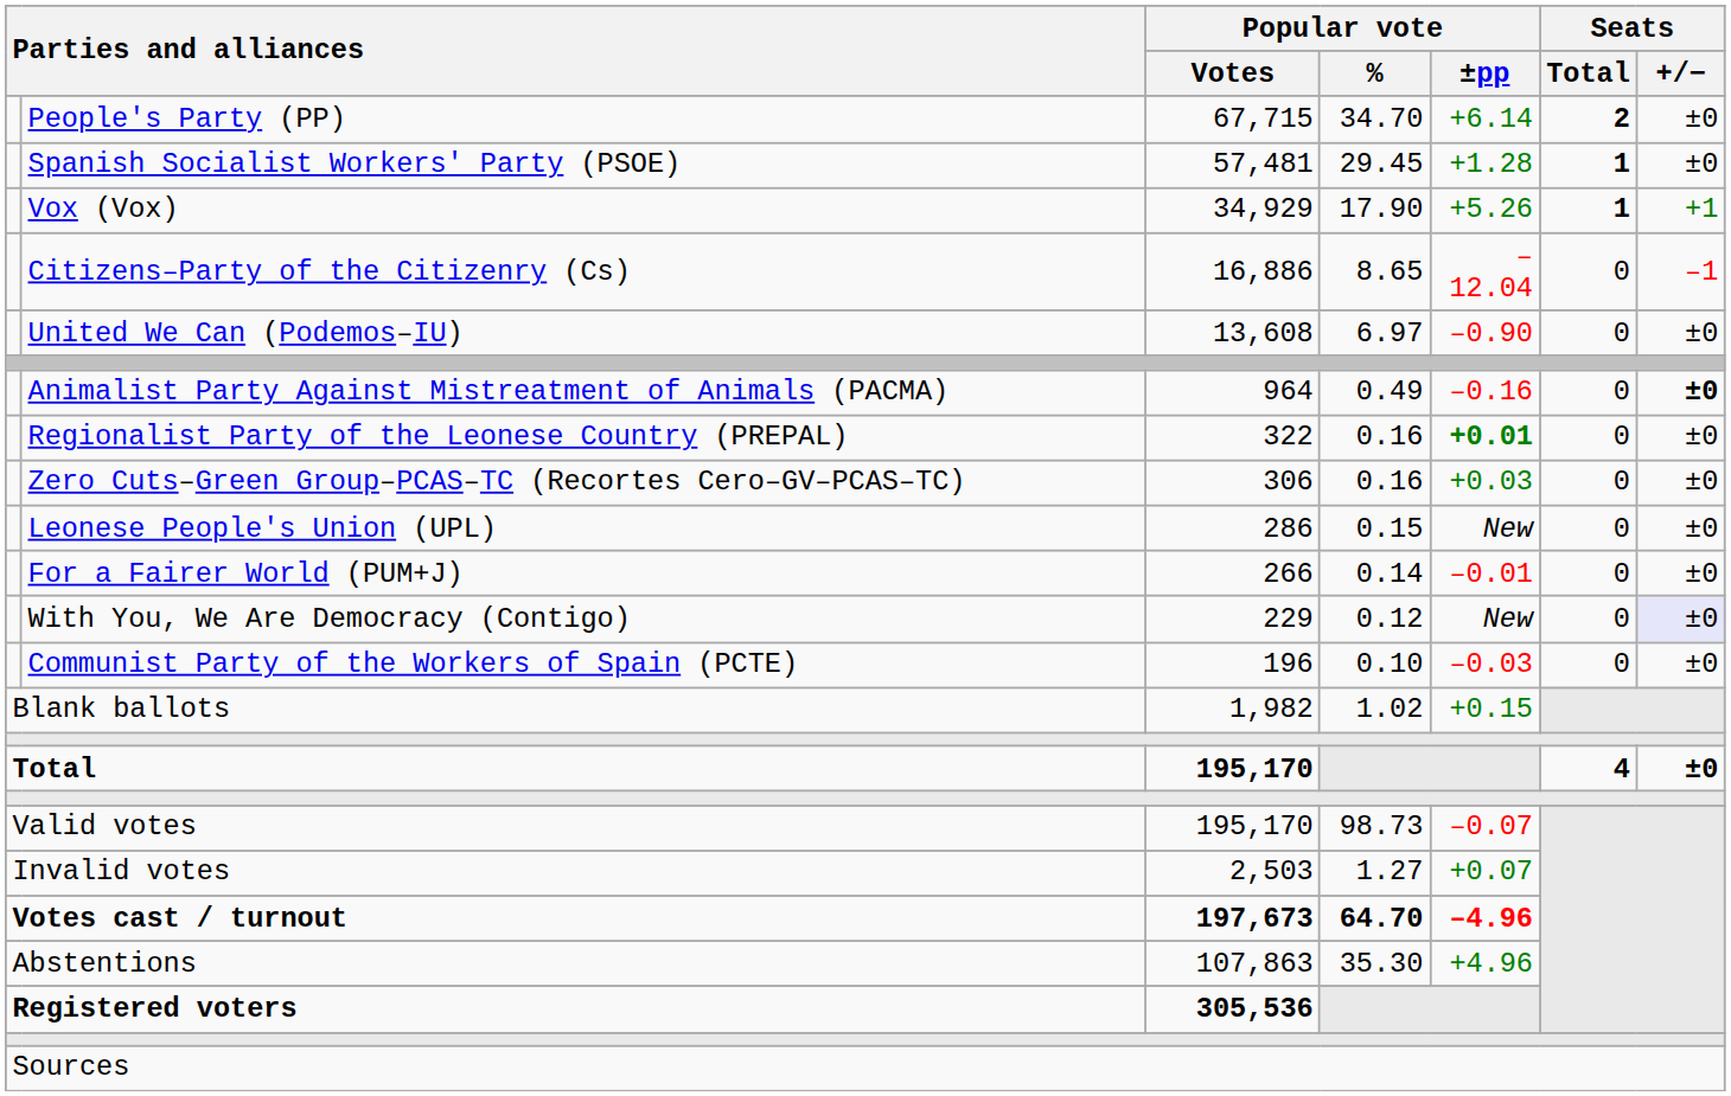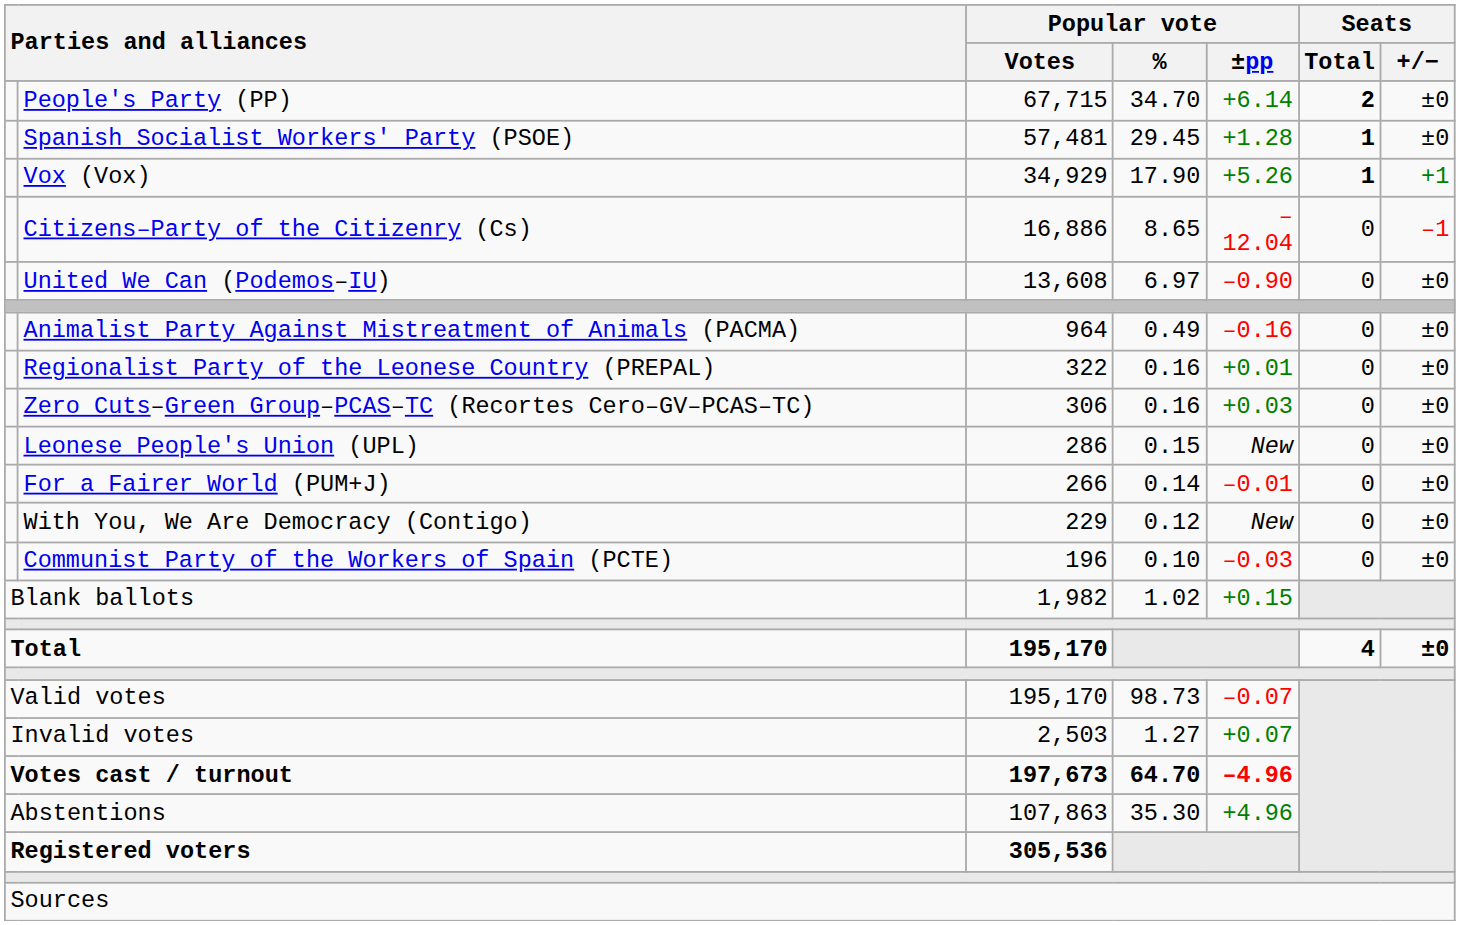Animalist Party Against Mistreatment of Animals (PACMA) | Seats / +/−: bold -> normal
Regionalist Party of the Leonese Country (PREPAL) | Popular vote / ±pp: bold -> normal
With You, We Are Democracy (Contigo) | Seats / +/−: lavender background -> no background
